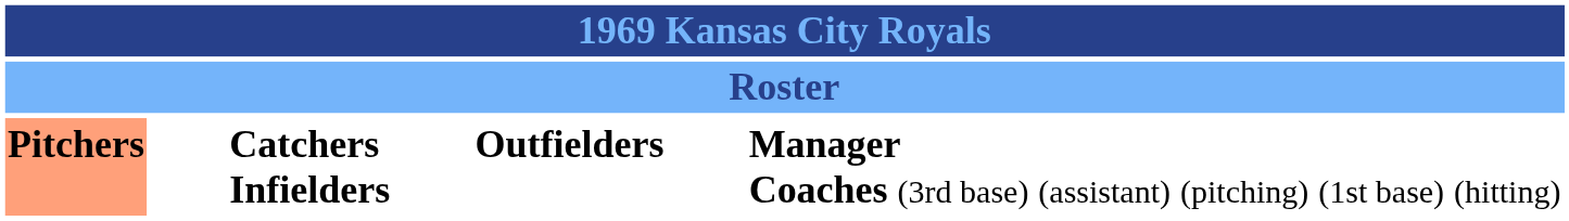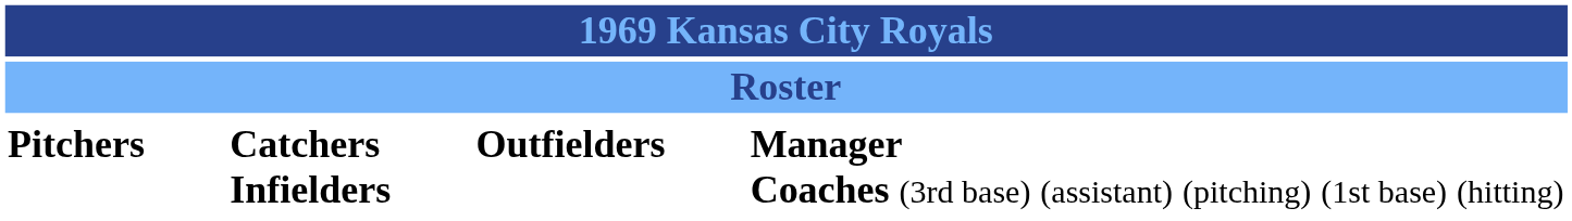Pitchers | column 1: lightsalmon background -> no background
